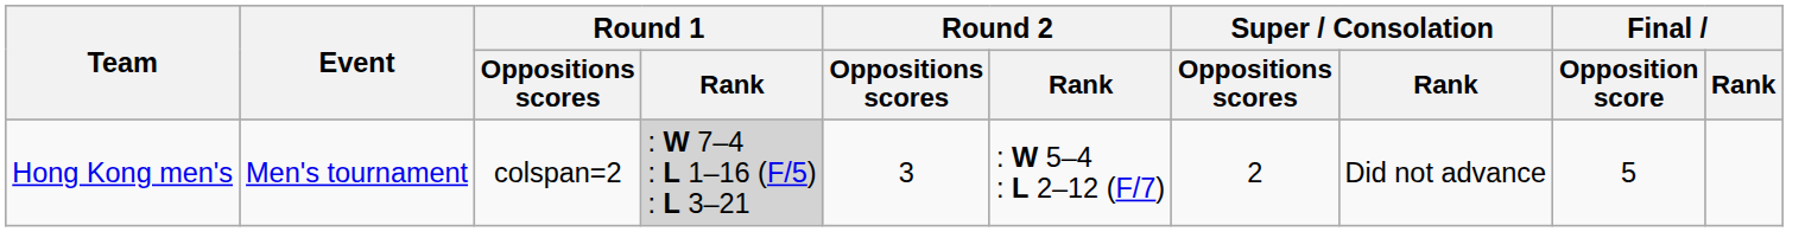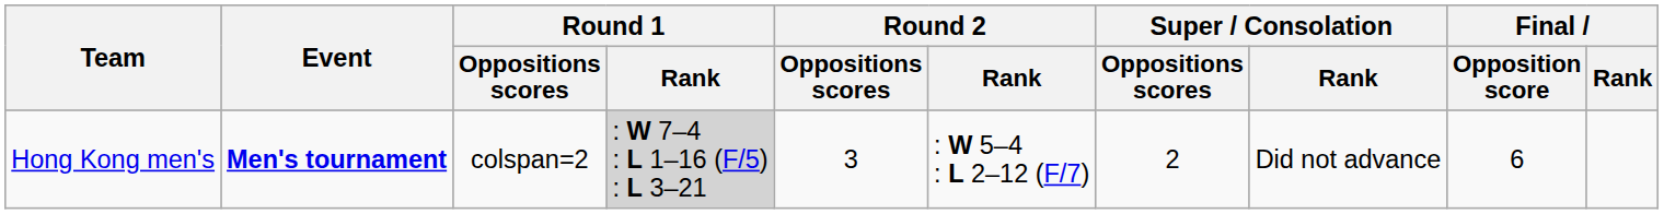Hong Kong men's | Event: normal -> bold
Hong Kong men's | Final / Opposition score: 5 -> 6
